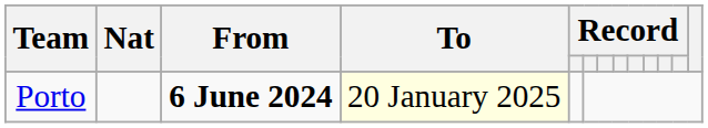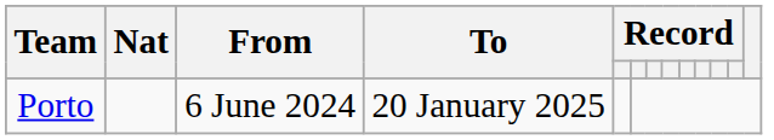Porto | From: bold -> normal
Porto | To: lightyellow background -> no background
